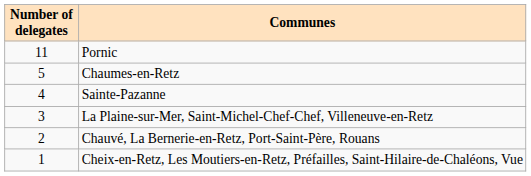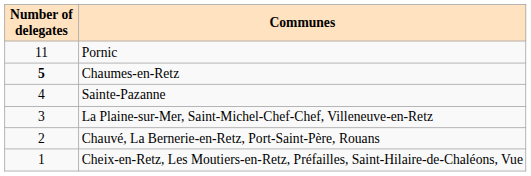Chaumes-en-Retz | Number of delegates: normal -> bold
